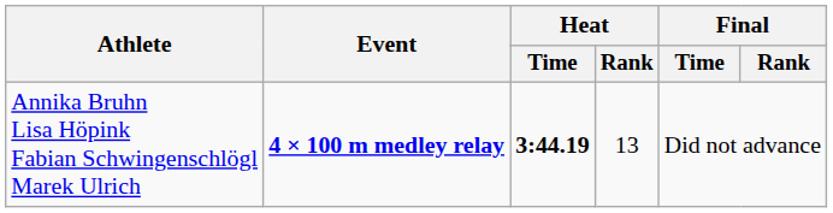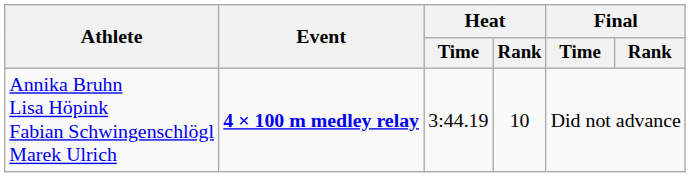row 3 | Heat / Time: bold -> normal
row 3 | Heat / Rank: 13 -> 10
